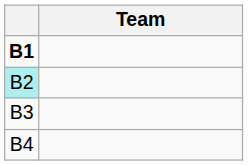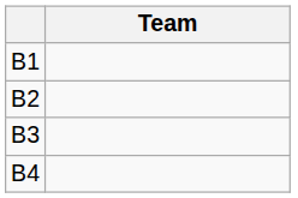B1 | column 1: bold -> normal
B2 | column 1: paleturquoise background -> no background
